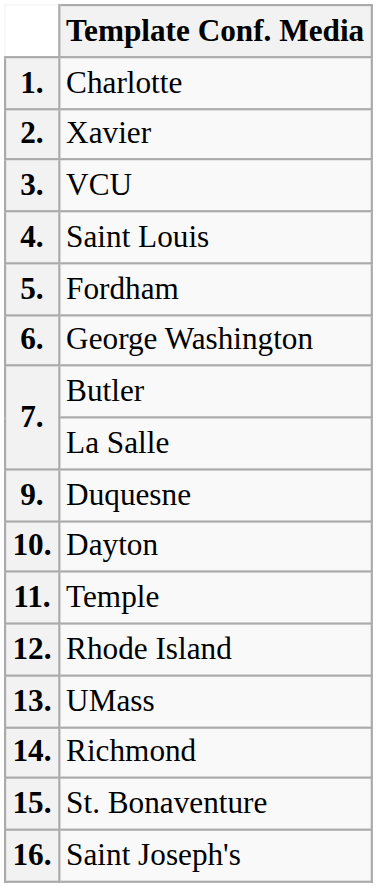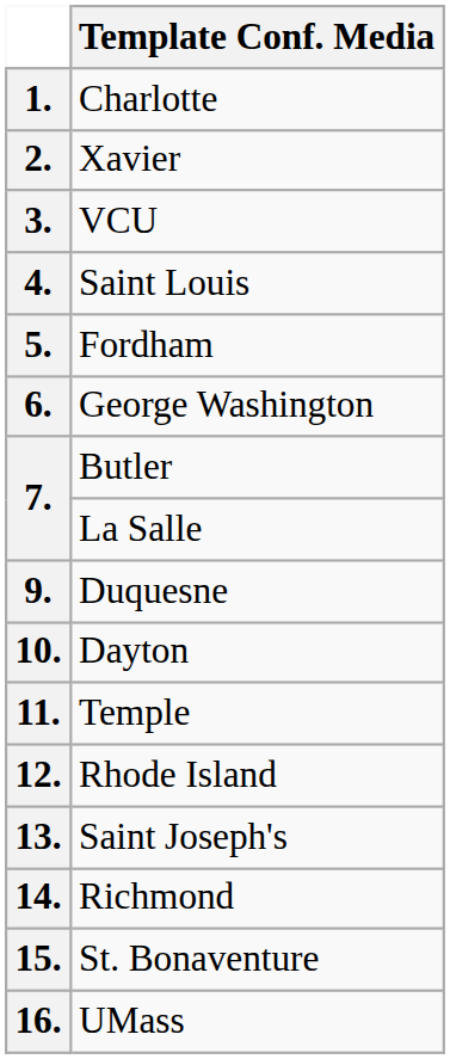row 14 | Template Conf. Media: UMass -> Saint Joseph's
row 17 | Template Conf. Media: Saint Joseph's -> UMass
